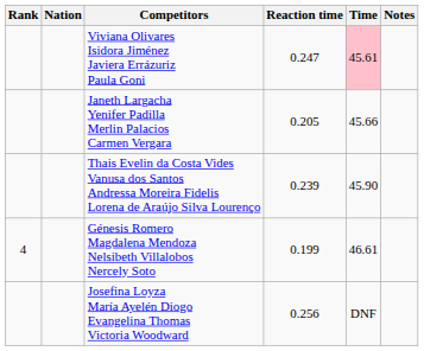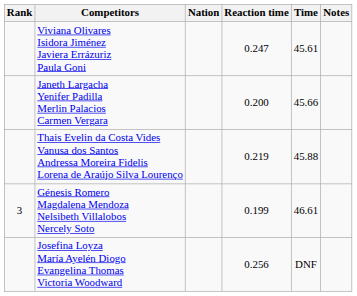columns swapped: Nation <-> Competitors
row 2 | Time: pink background -> no background
row 3 | Reaction time: 0.205 -> 0.200
row 4 | Reaction time: 0.239 -> 0.219
row 4 | Time: 45.90 -> 45.88
row 5 | Rank: 4 -> 3
